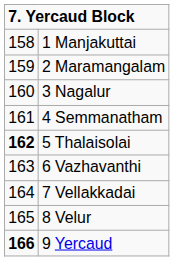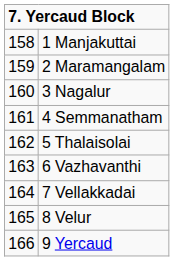5 Thalaisolai | column 1: bold -> normal
9 Yercaud | column 1: bold -> normal
